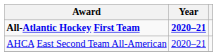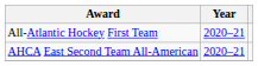row 2 | Award: bold -> normal
row 2 | Year: bold -> normal
